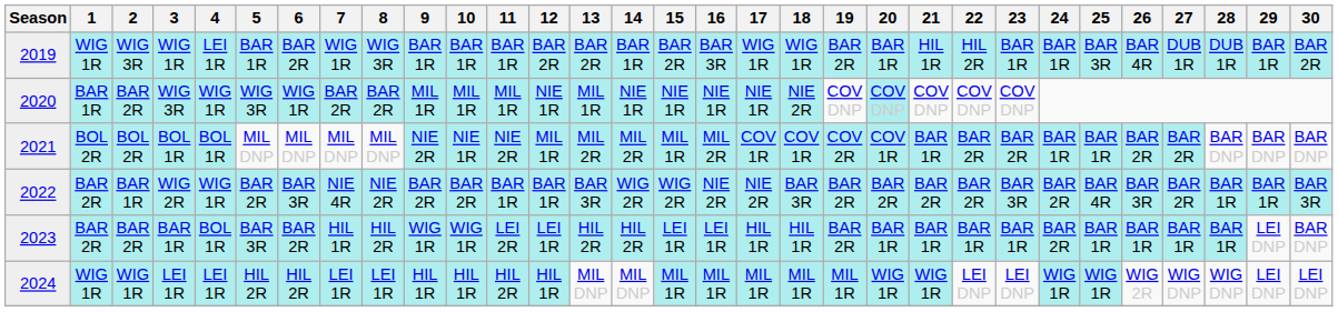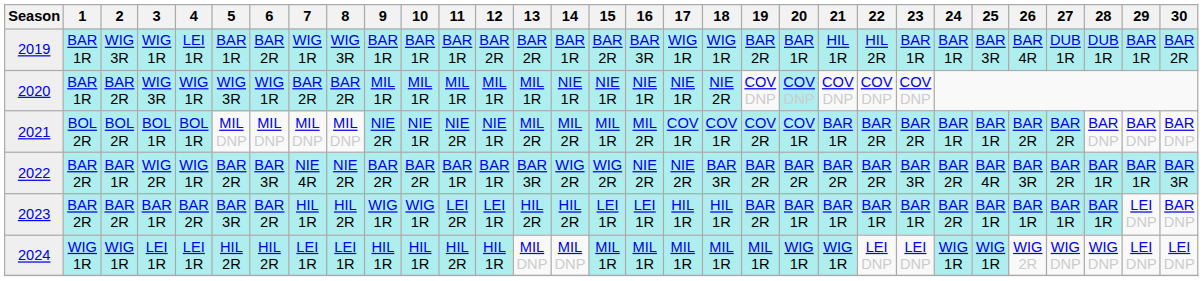row 2 | 1: WIG 1R -> BAR 1R
row 3 | 12: NIE 1R -> MIL 1R
row 4 | 12: MIL 1R -> NIE 1R
row 6 | 4: BOL 1R -> BAR 2R
